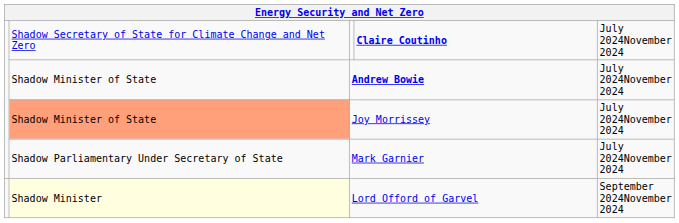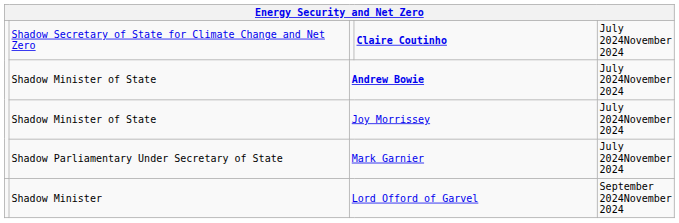Joy Morrissey | column 2: lightsalmon background -> no background
Lord Offord of Garvel | column 2: lightyellow background -> no background
